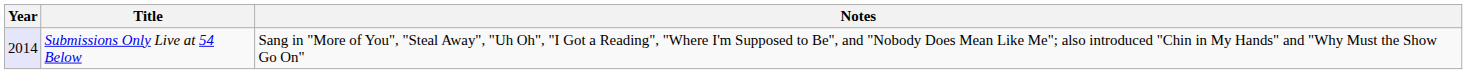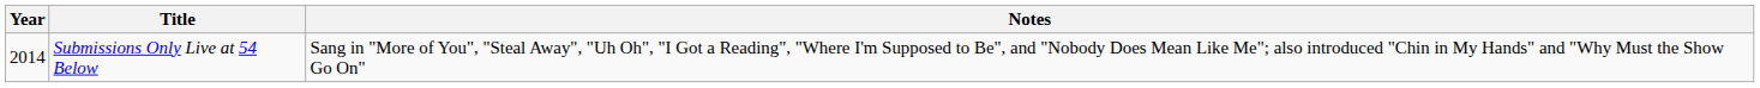row 2 | Year: lavender background -> no background
